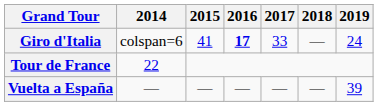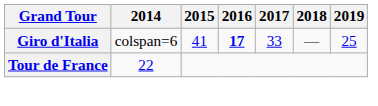Giro d'Italia | 2019: 24 -> 25
- row: Vuelta a España | — | — | — | — | — | 39
